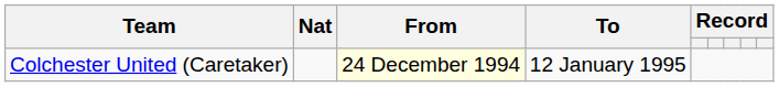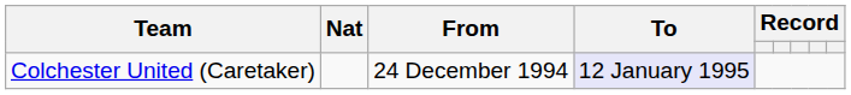Colchester United (Caretaker) | From: lightyellow background -> no background
Colchester United (Caretaker) | To: no background -> lavender background
